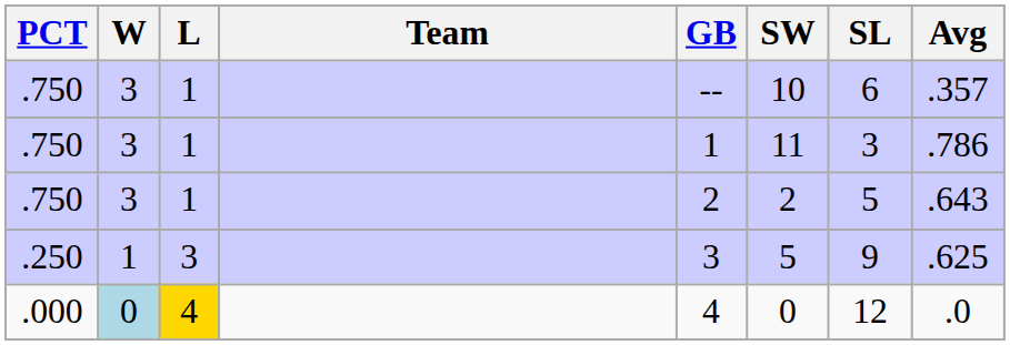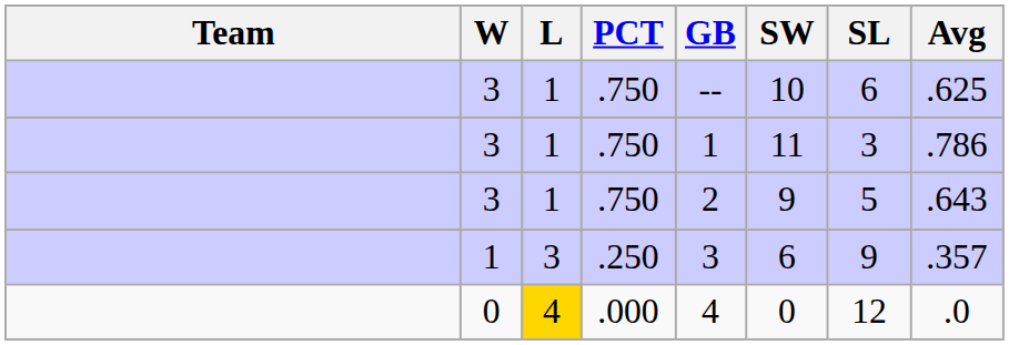columns swapped: Team <-> PCT
row 2 | Avg: .357 -> .625
row 4 | SW: 2 -> 9
row 5 | SW: 5 -> 6
row 5 | Avg: .625 -> .357
row 6 | W: lightblue background -> no background
